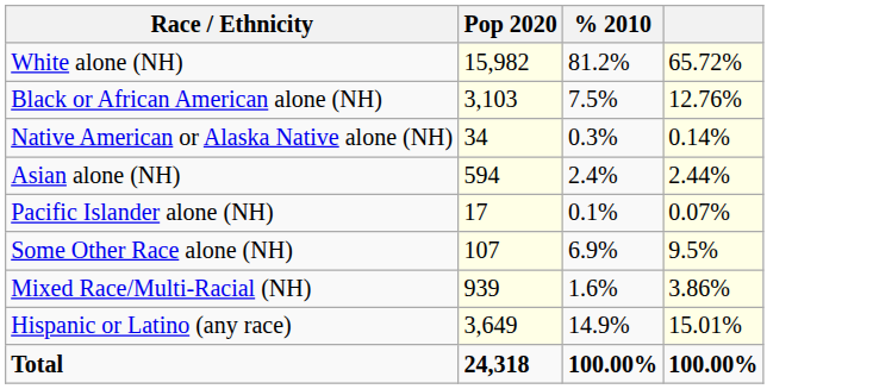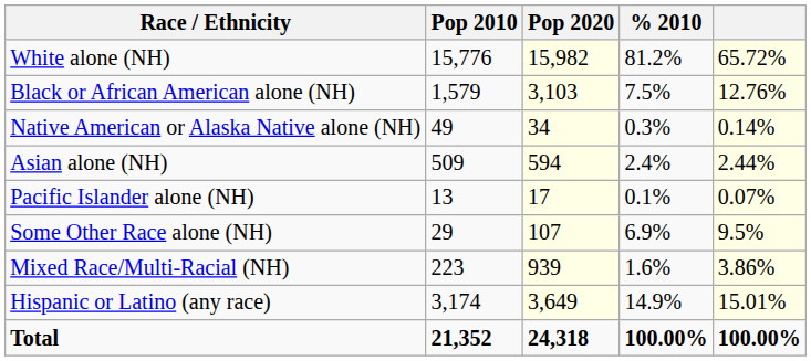+ column: Pop 2010 | 15,776 | 1,579 | 49 | 509 | 13 | 29 | 223 | 3,174 | 21,352
